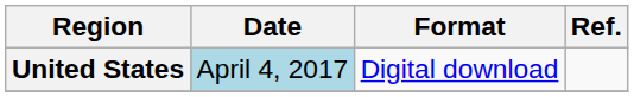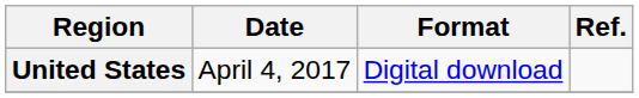United States | Date: lightblue background -> no background
